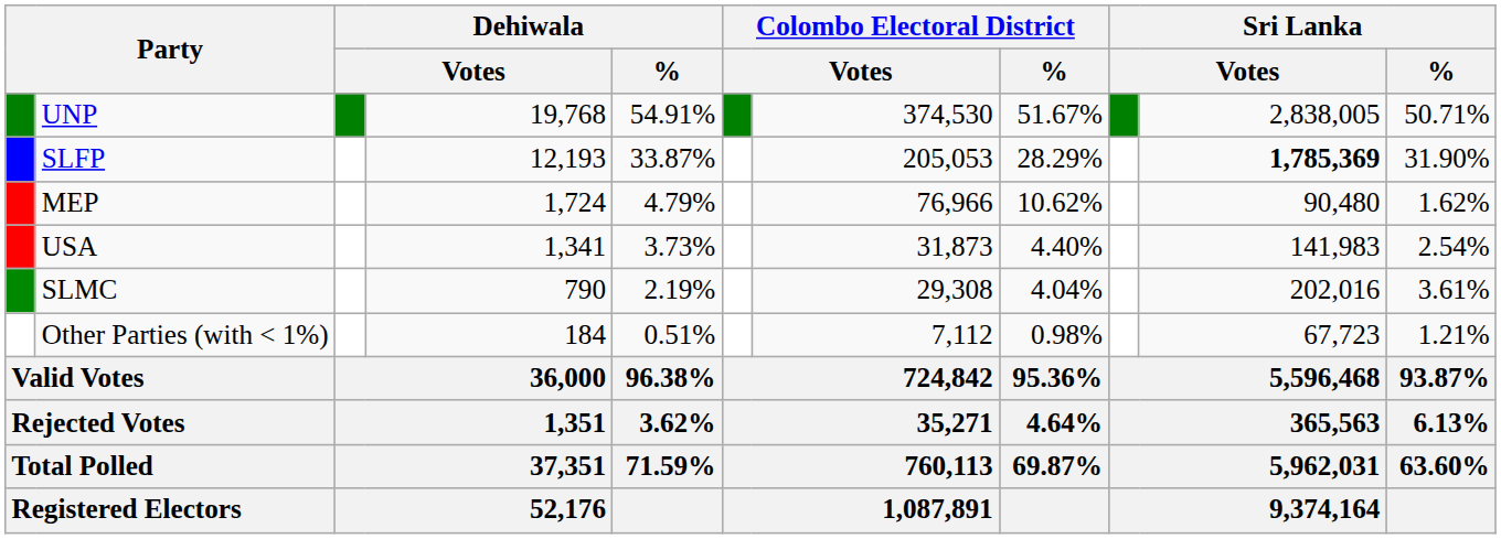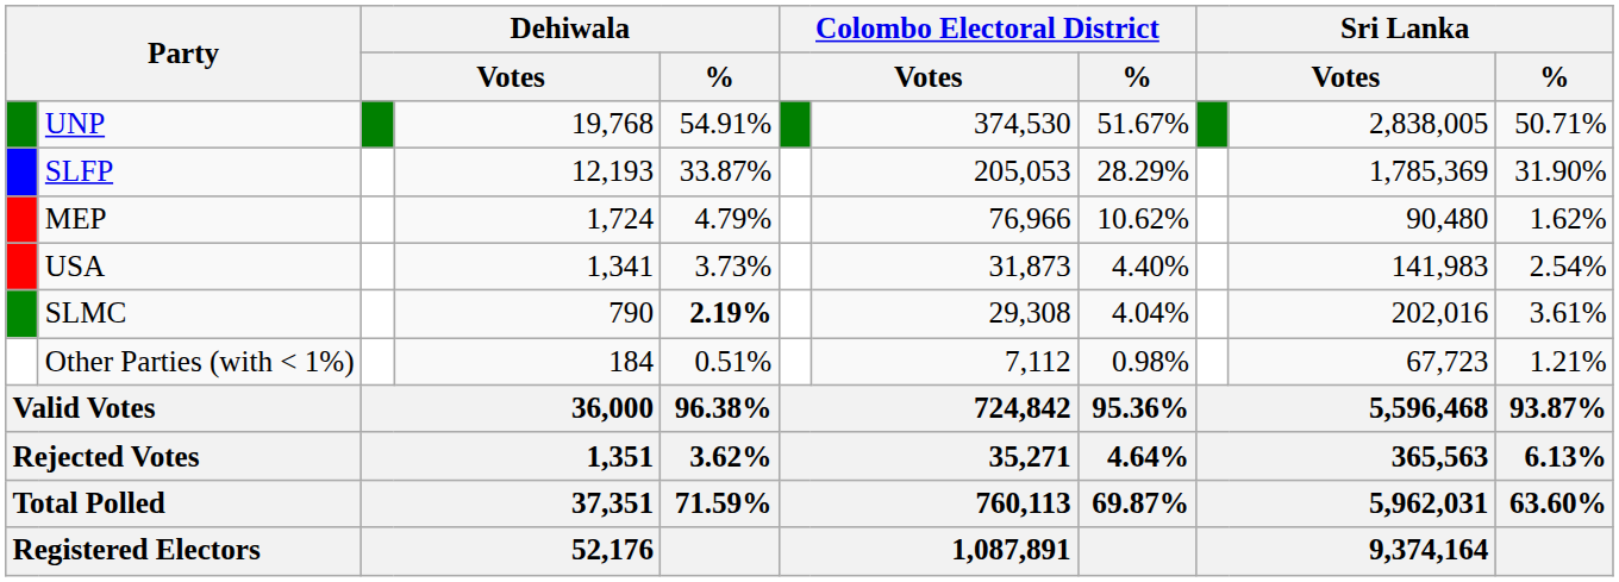SLFP | column 10: bold -> normal
SLMC | Dehiwala / %: normal -> bold
